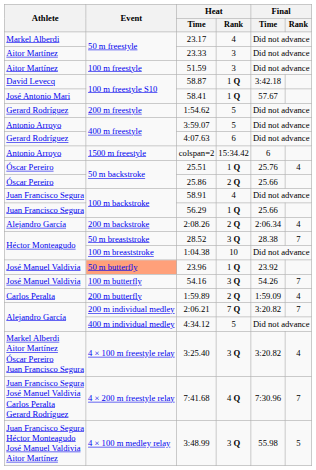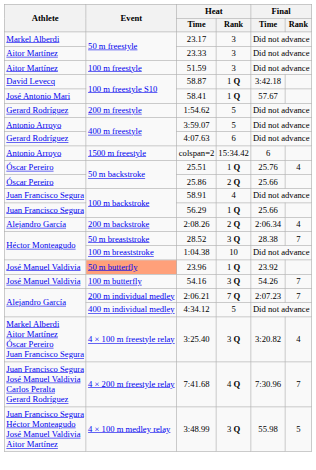23.17 | Heat / Rank: 4 -> 3
- row: Carlos Peralta | 200 m butterfly | 1:59.89 | 2 Q | 1:59.09 | 4
2:06.21 | Final / Time: 3:20.82 -> 2:07.23
